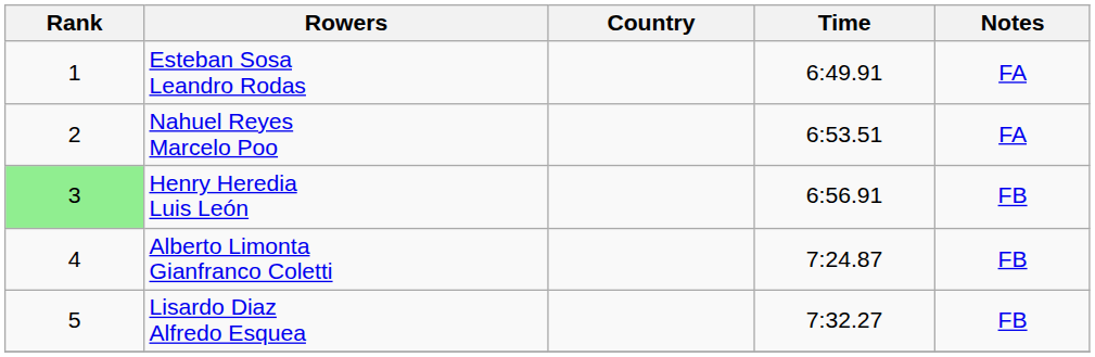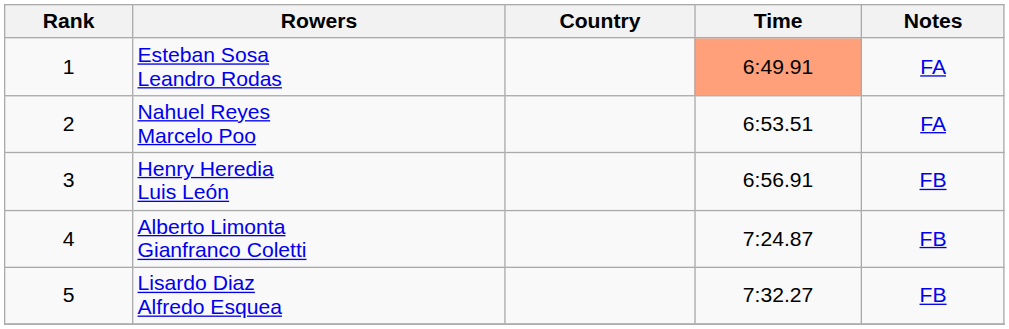Esteban Sosa Leandro Rodas | Time: no background -> lightsalmon background
Henry Heredia Luis León | Rank: lightgreen background -> no background
